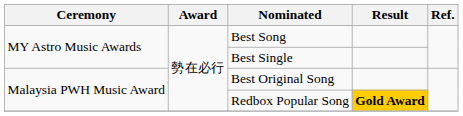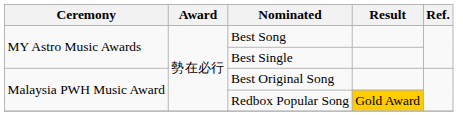Redbox Popular Song | Result: bold -> normal
